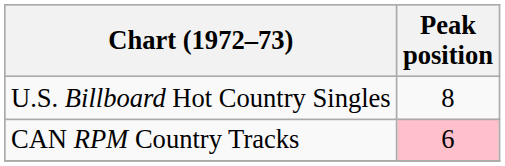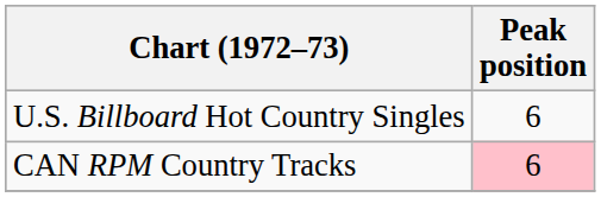U.S. Billboard Hot Country Singles | Peak position: 8 -> 6
